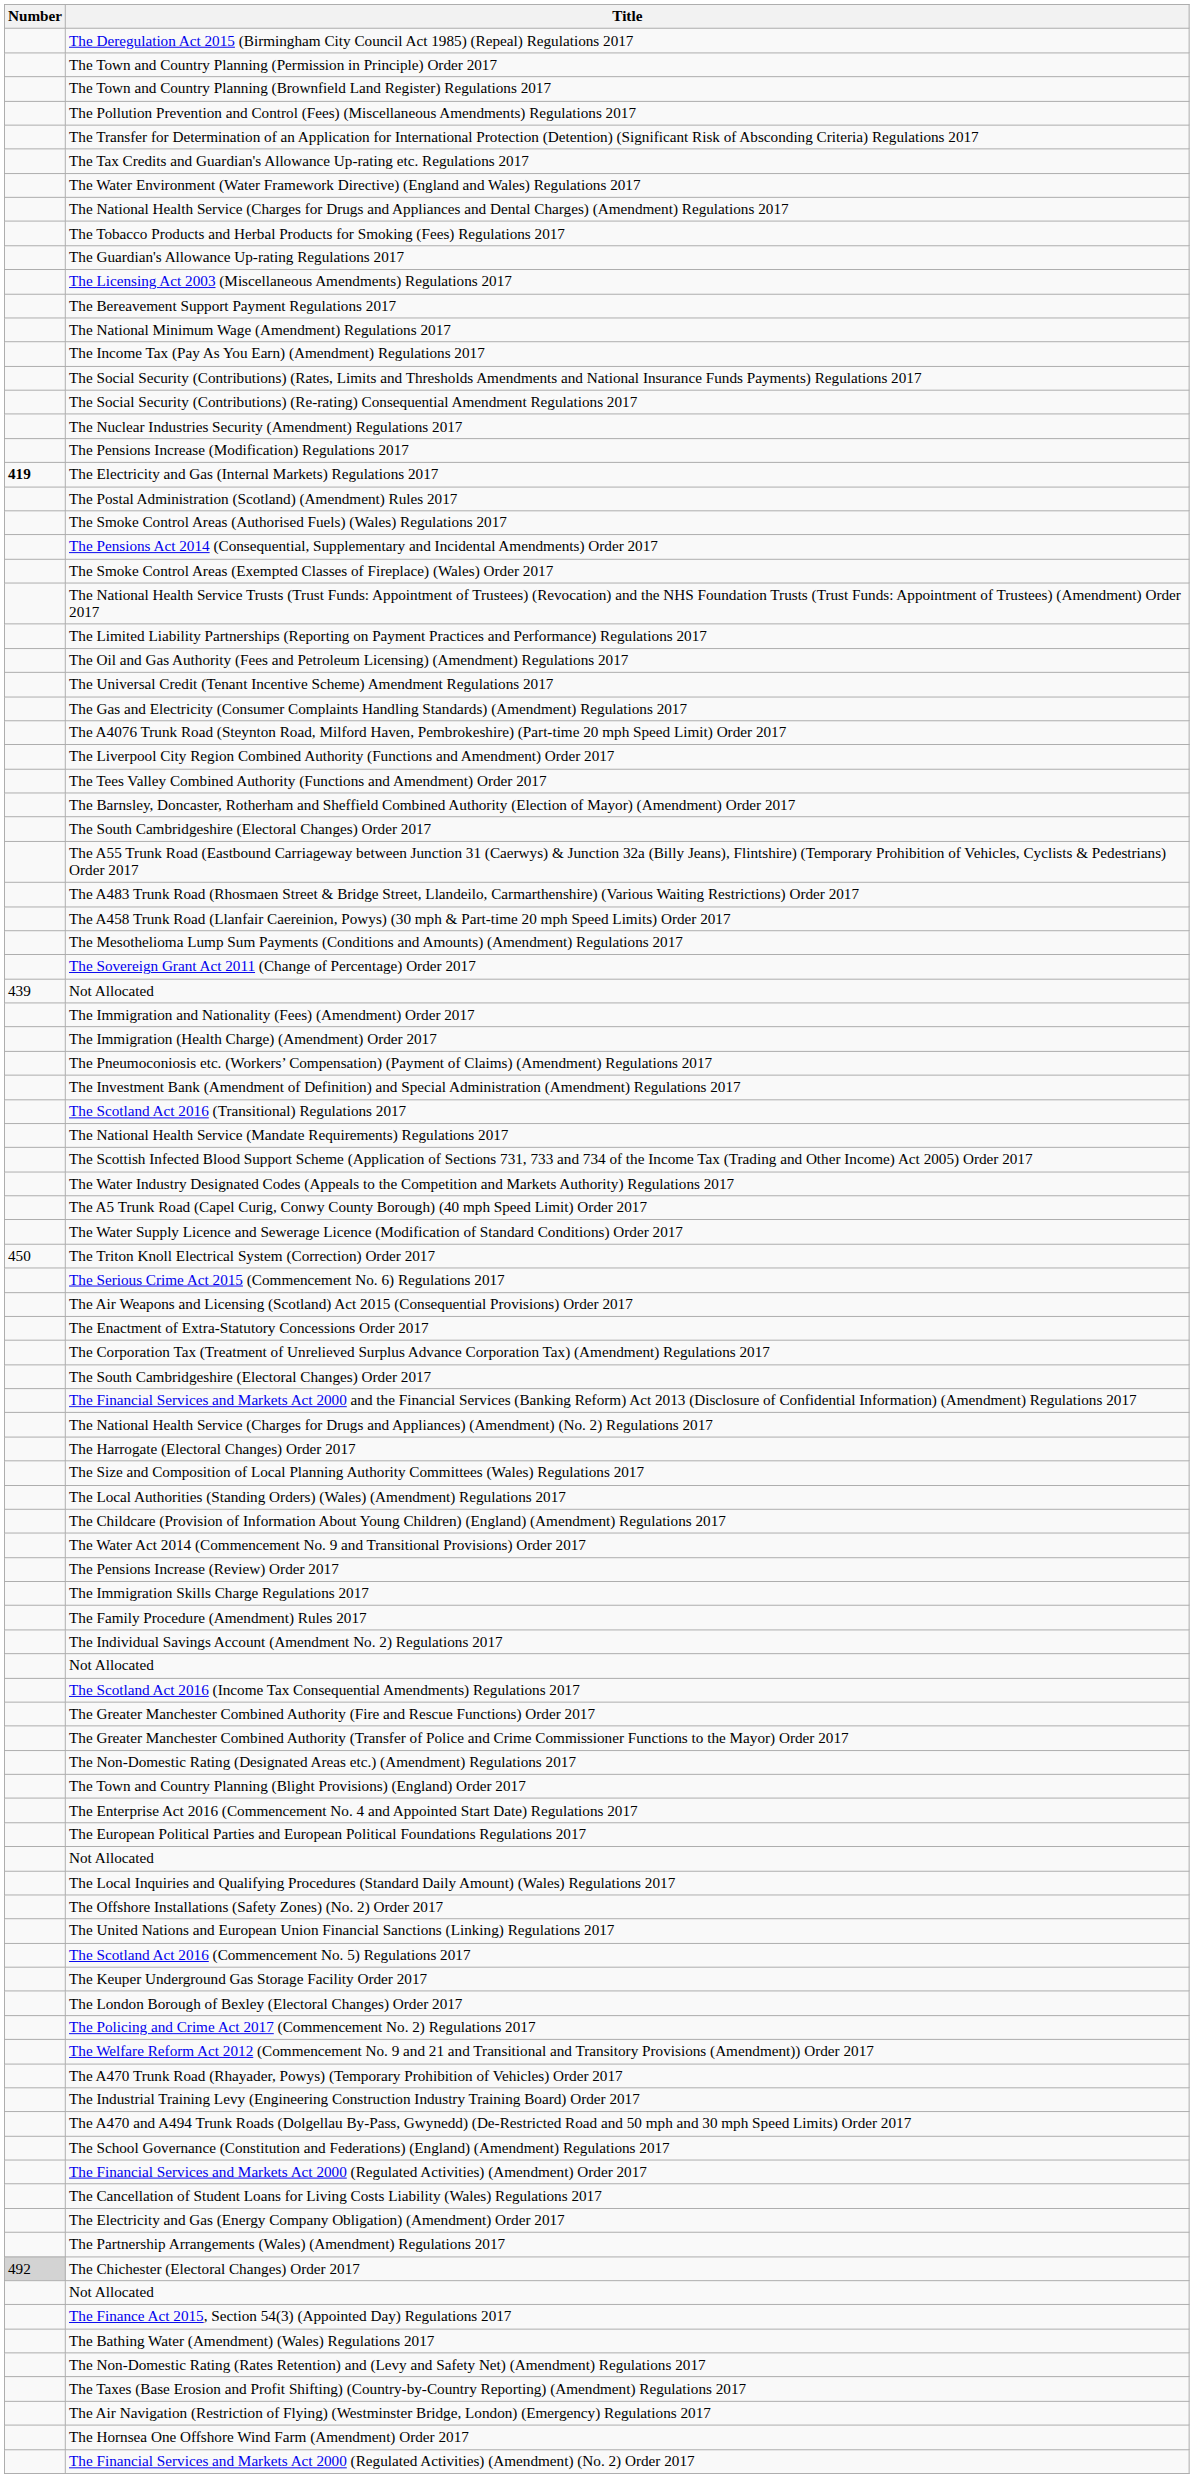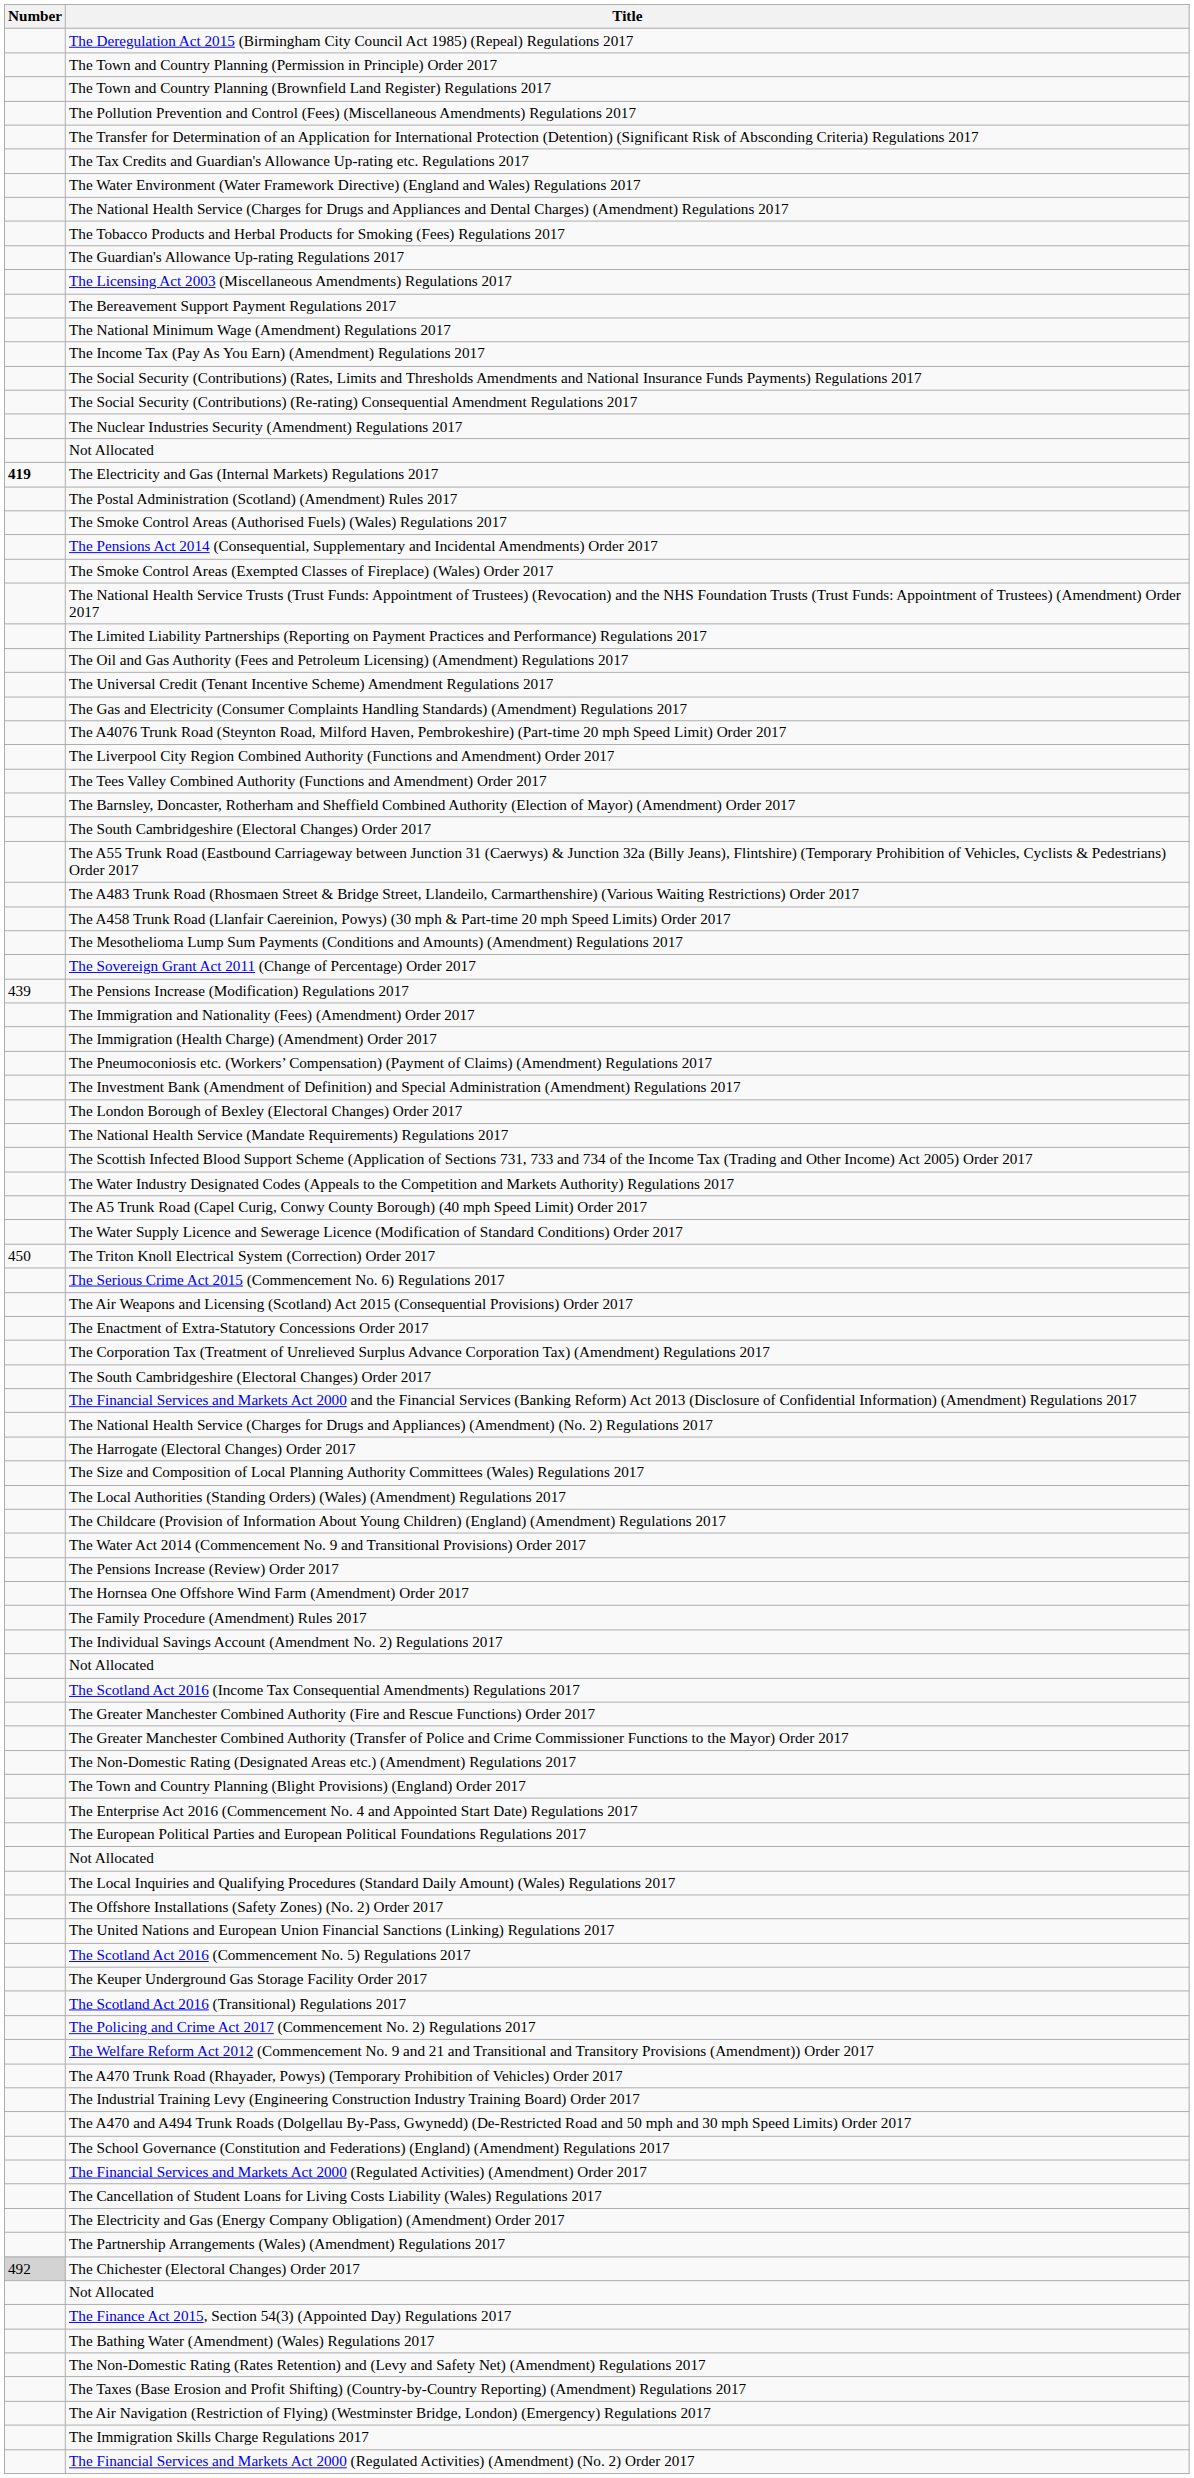row 19 | Title: The Pensions Increase (Modification) Regulations 2017 -> Not Allocated
row 40 | Title: Not Allocated -> The Pensions Increase (Modification) Regulations 2017
row 45 | Title: The Scotland Act 2016 (Transitional) Regulations 2017 -> The London Borough of Bexley (Electoral Changes) Order 2017
row 65 | Title: The Immigration Skills Charge Regulations 2017 -> The Hornsea One Offshore Wind Farm (Amendment) Order 2017
row 82 | Title: The London Borough of Bexley (Electoral Changes) Order 2017 -> The Scotland Act 2016 (Transitional) Regulations 2017
row 100 | Title: The Hornsea One Offshore Wind Farm (Amendment) Order 2017 -> The Immigration Skills Charge Regulations 2017
